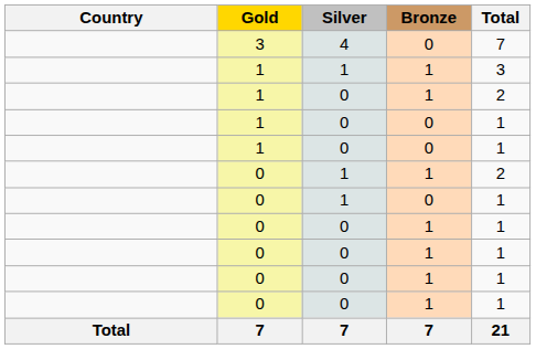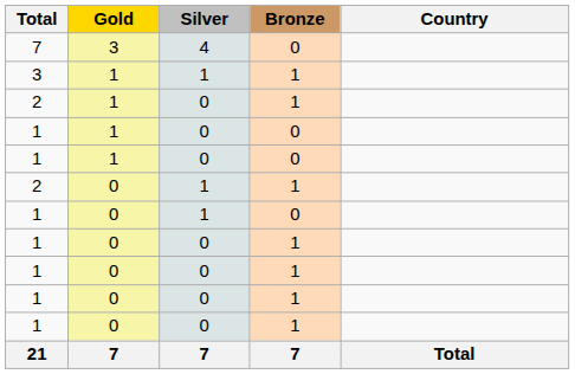columns swapped: Country <-> Total
